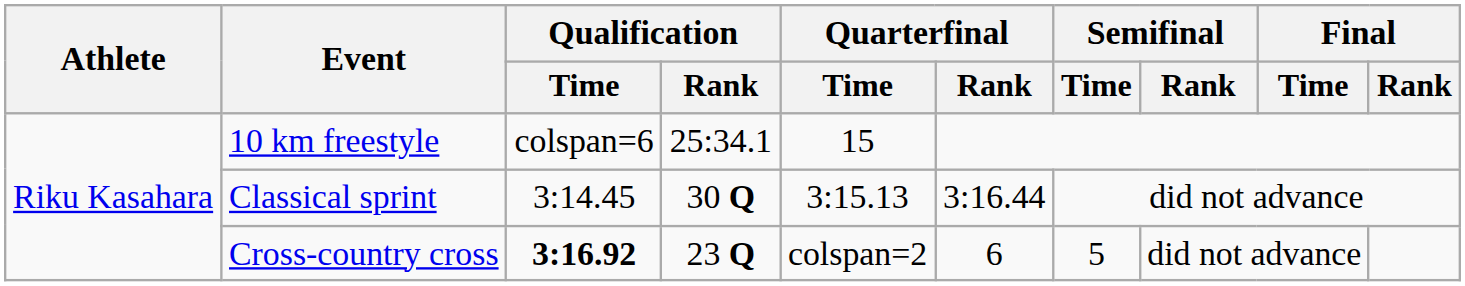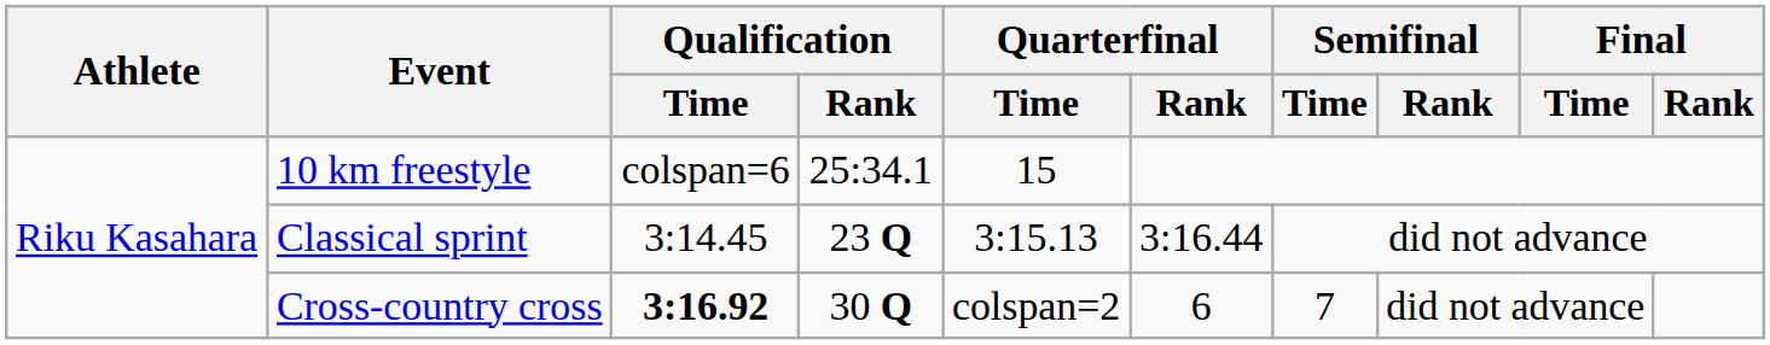Classical sprint | Qualification / Rank: 30 Q -> 23 Q
Cross-country cross | Qualification / Rank: 23 Q -> 30 Q
Cross-country cross | Semifinal / Time: 5 -> 7
